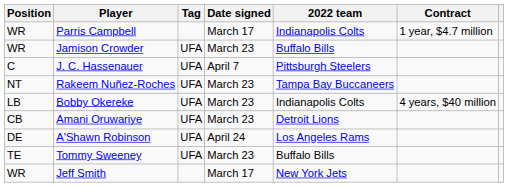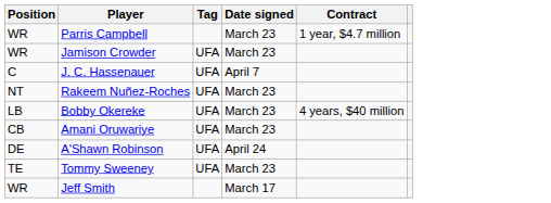- column: 2022 team | Indianapolis Colts | Buffalo Bills | Pittsburgh Steelers | Tampa Bay Buccaneers | Indianapolis Colts | Detroit Lions | Los Angeles Rams | Buffalo Bills | New York Jets
Parris Campbell | Date signed: March 17 -> March 23
